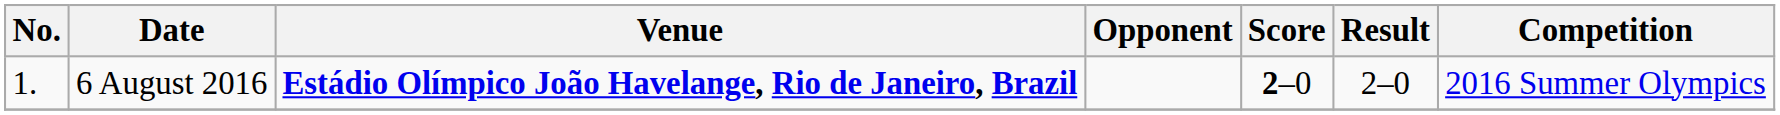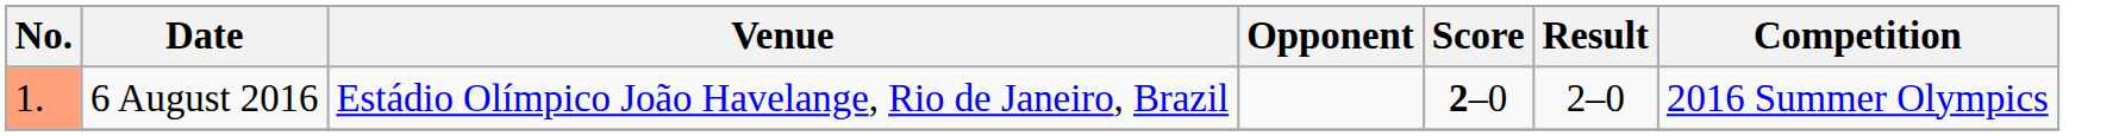6 August 2016 | No.: no background -> lightsalmon background
6 August 2016 | Venue: bold -> normal
